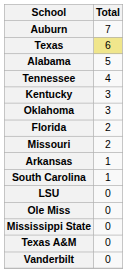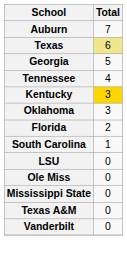- row: Alabama | 5
+ row: Georgia | 5
Kentucky | Total: no background -> gold background
- row: Missouri | 2
- row: Arkansas | 1
